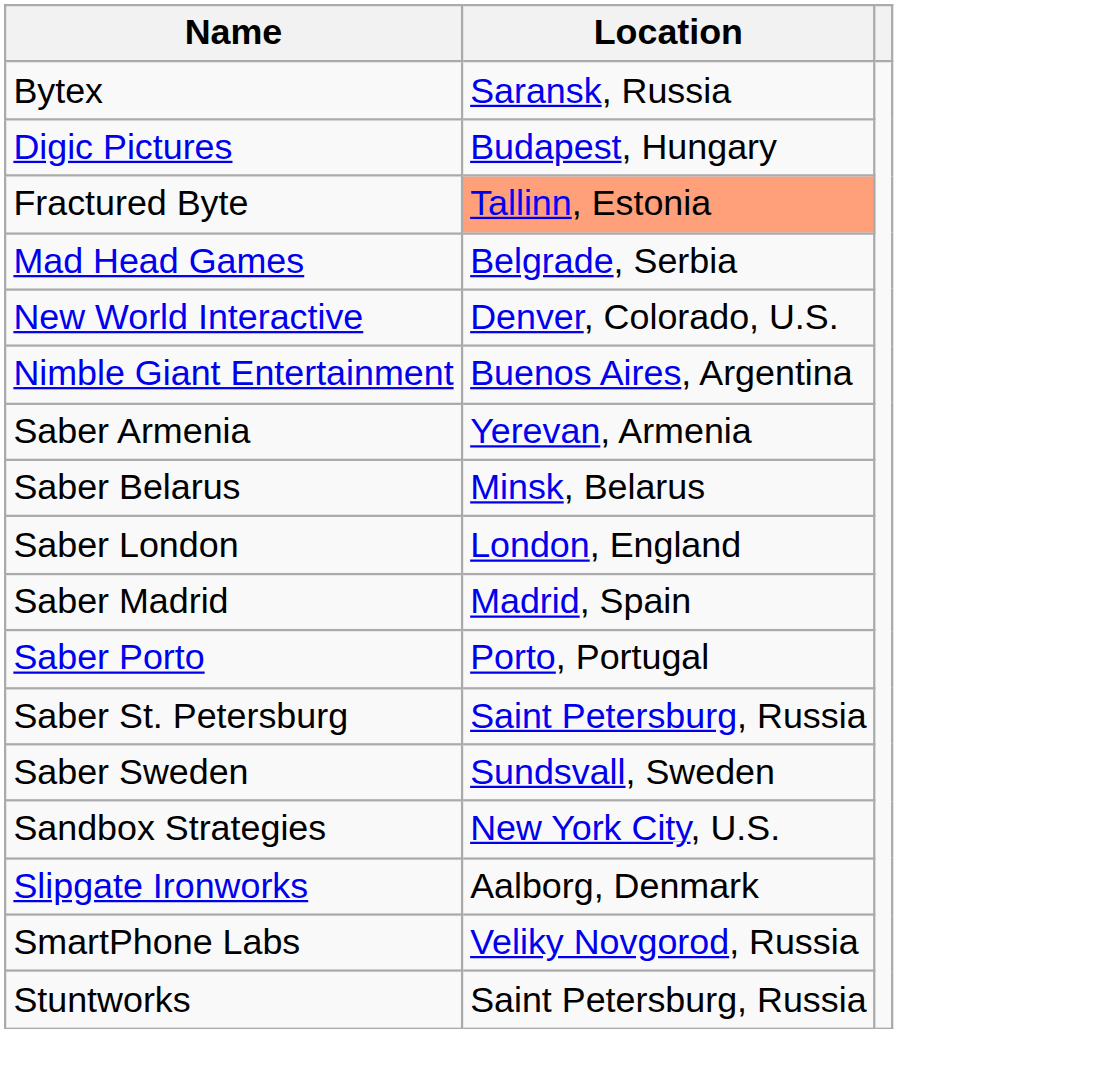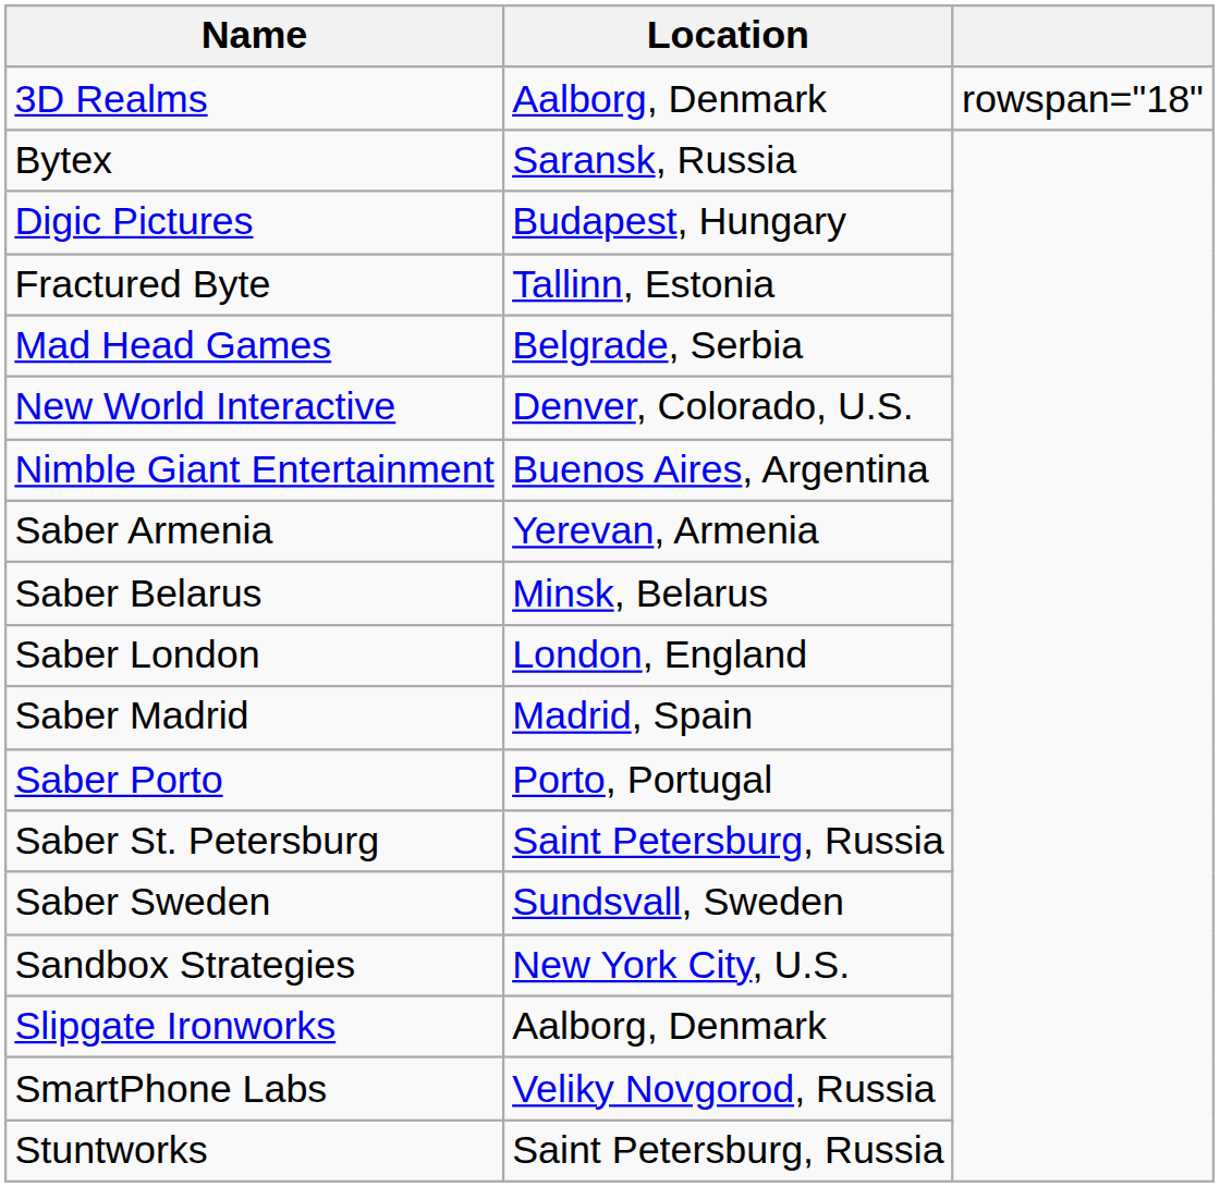+ row: 3D Realms | Aalborg, Denmark | rowspan="18"
Fractured Byte | Location: lightsalmon background -> no background
